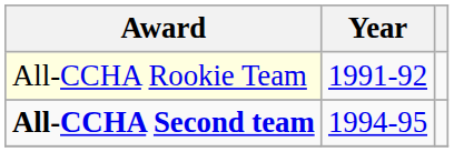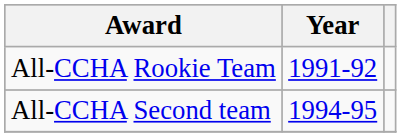row 2 | Award: lightyellow background -> no background
row 3 | Award: bold -> normal
